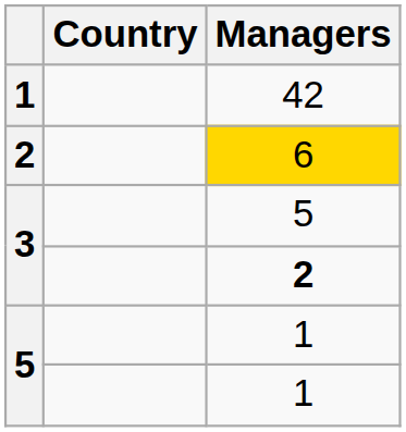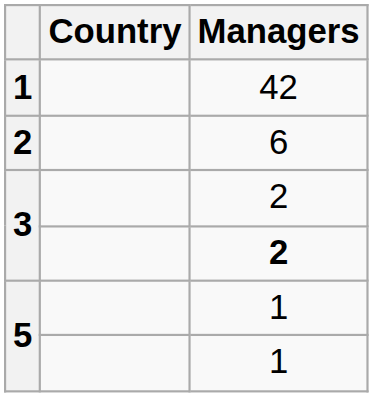row 3 | Managers: gold background -> no background
row 4 | Managers: 5 -> 2
